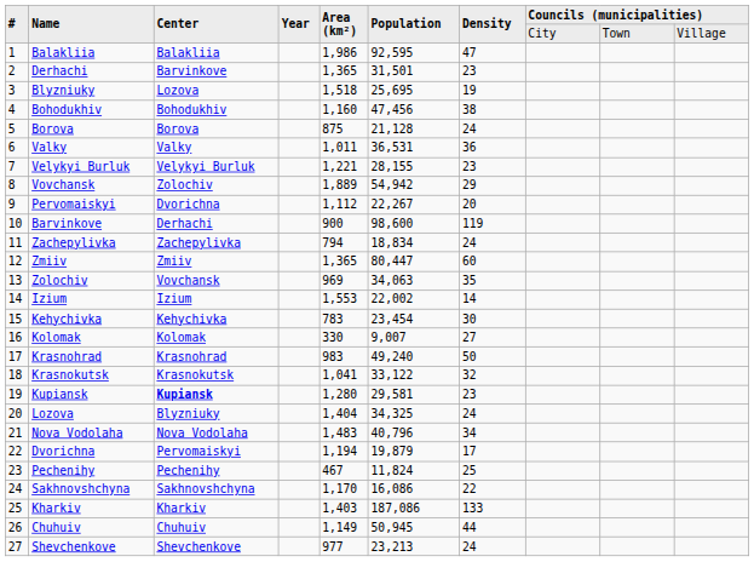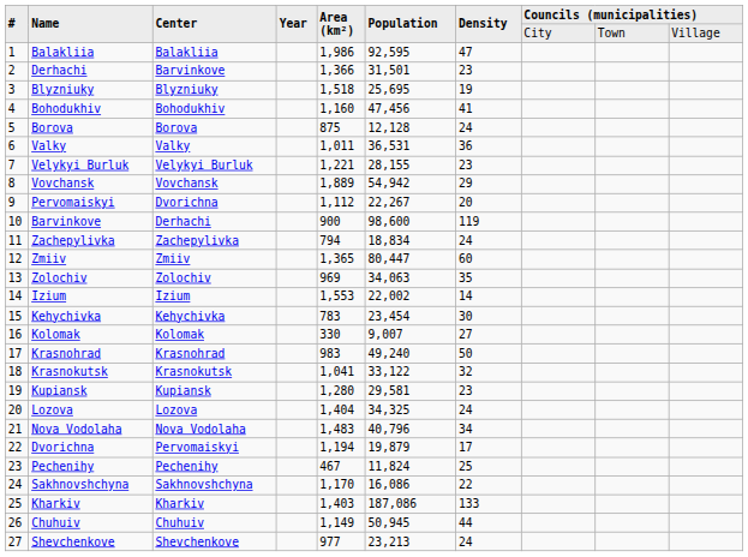row 4 | Area (km²): 1,365 -> 1,366
row 5 | Center: Lozova -> Blyzniuky
row 6 | Density: 38 -> 41
row 7 | Population: 21,128 -> 12,128
row 10 | Center: Zolochiv -> Vovchansk
row 15 | Center: Vovchansk -> Zolochiv
row 21 | Center: bold -> normal
row 22 | Center: Blyzniuky -> Lozova
